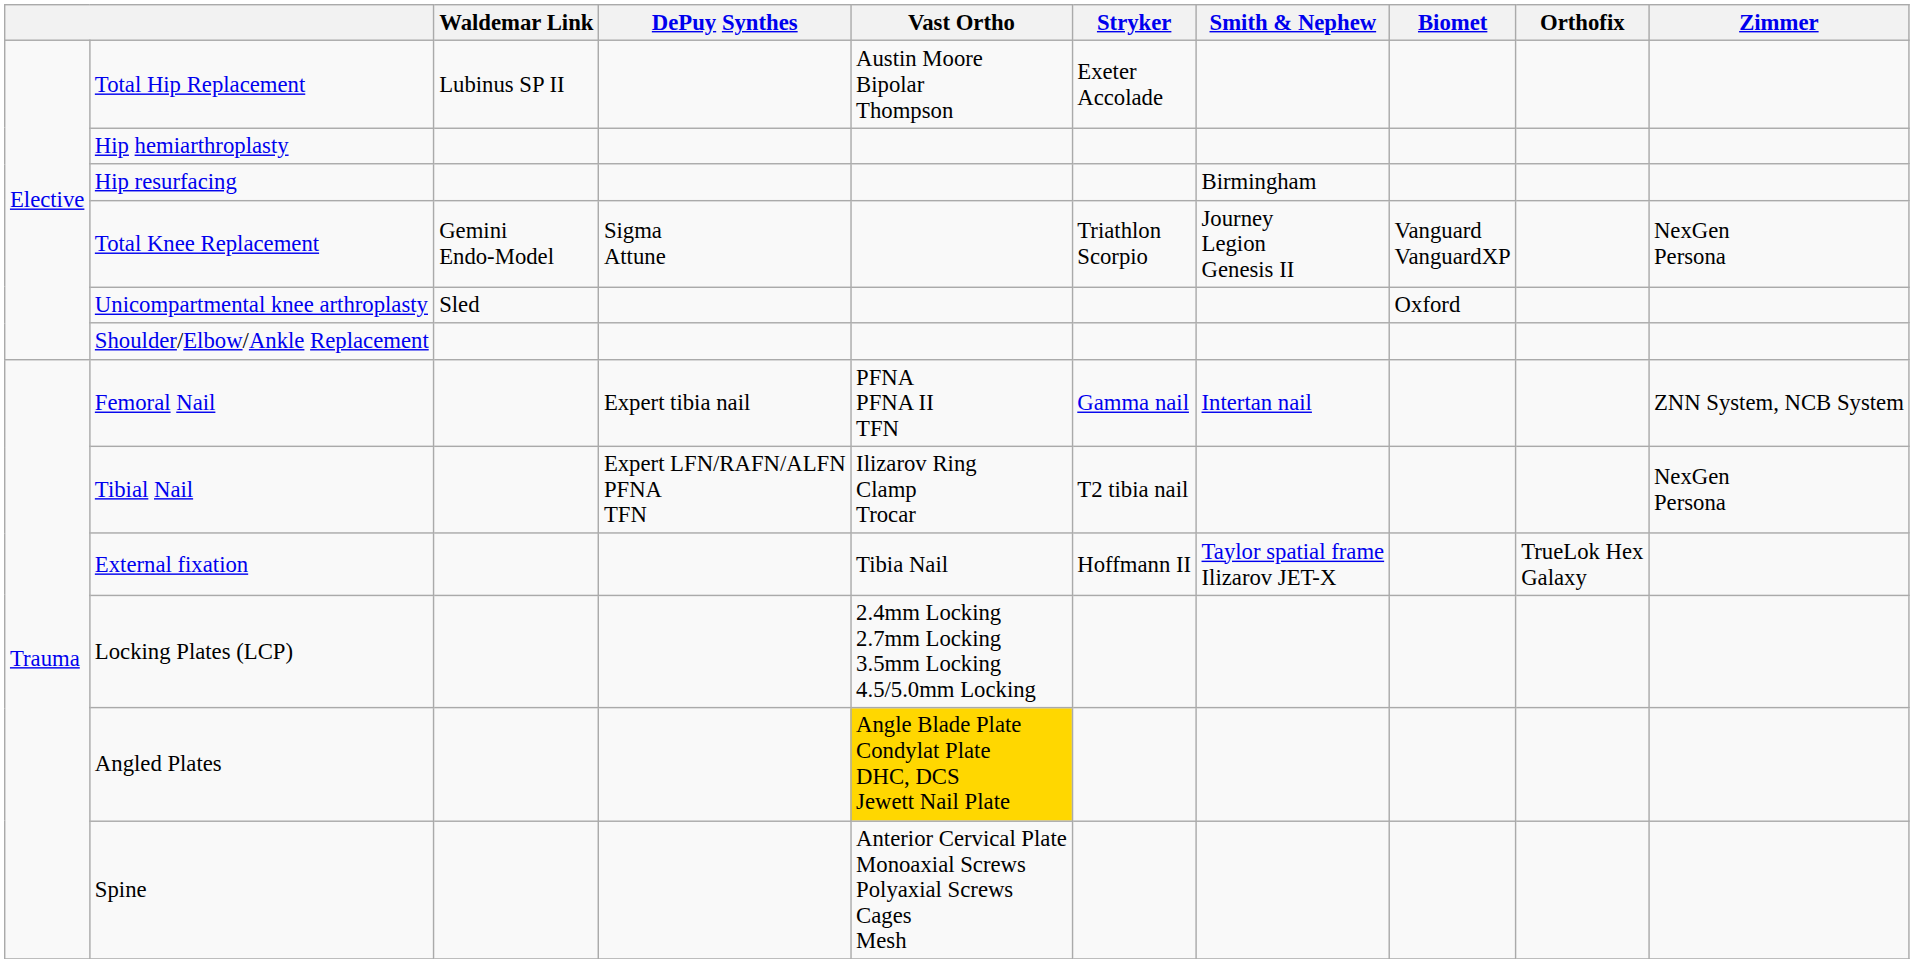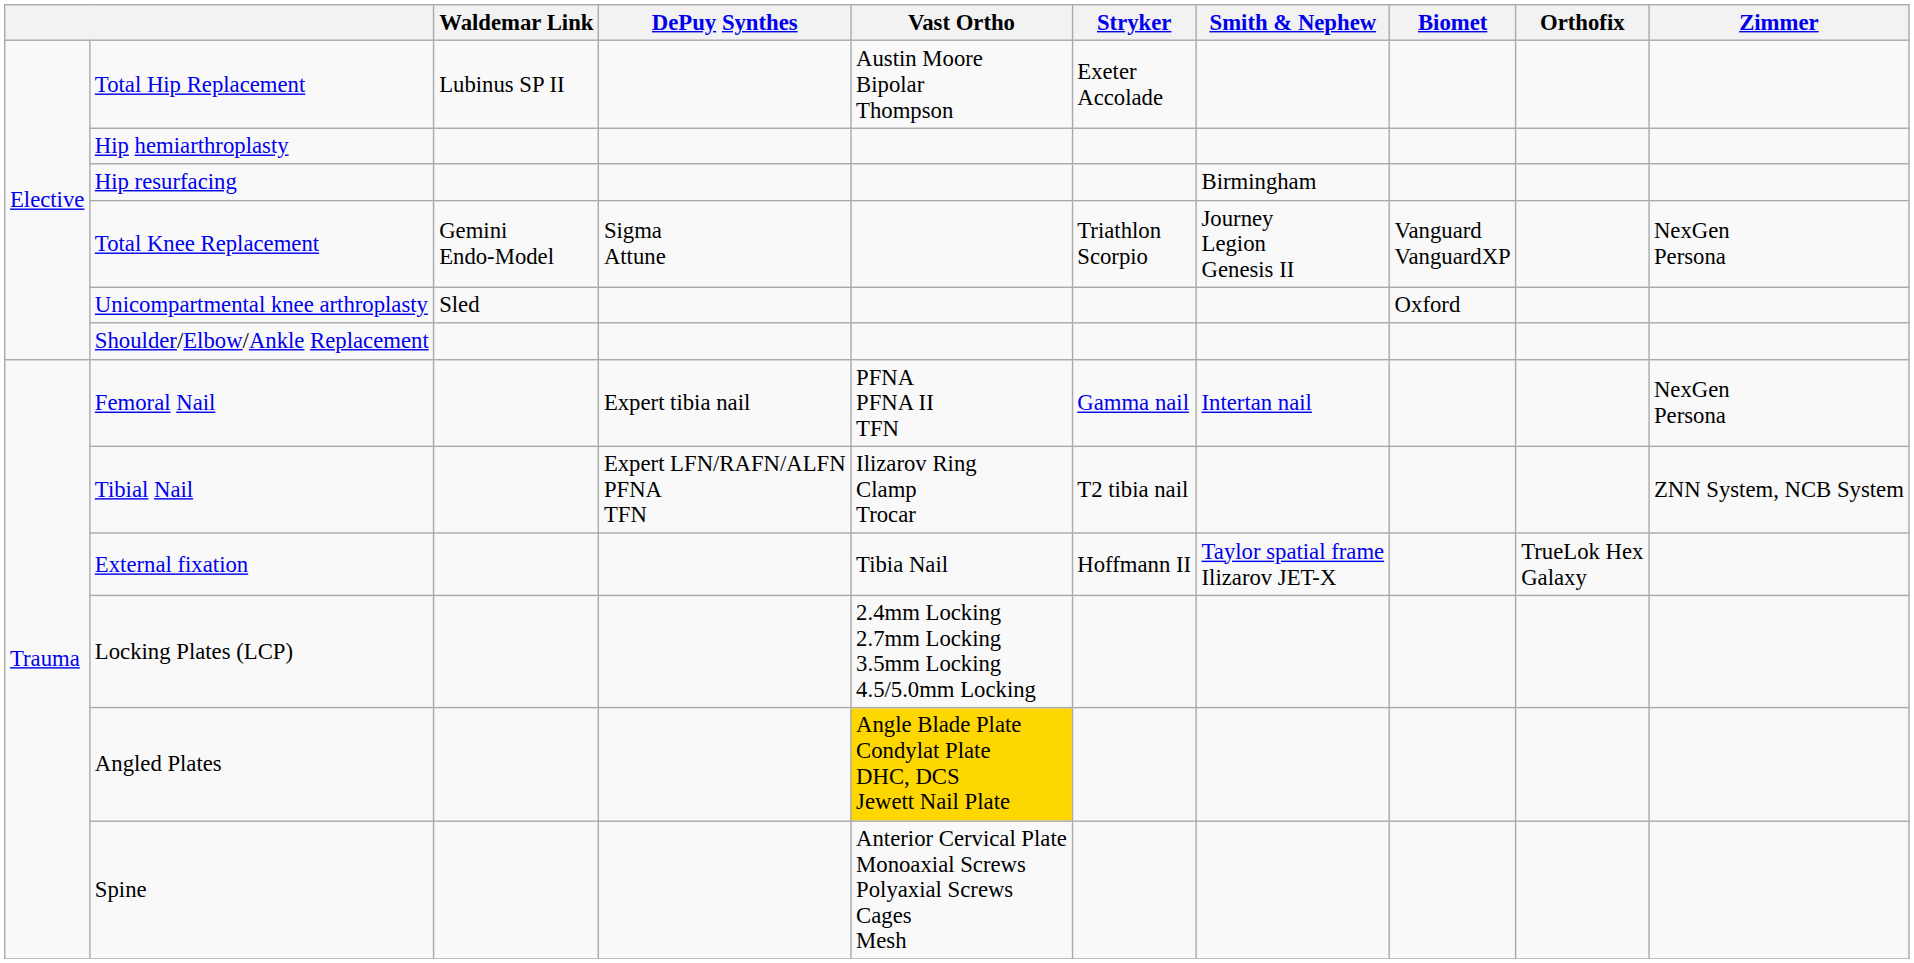Femoral Nail | Zimmer: ZNN System, NCB System -> NexGen Persona
Tibial Nail | Zimmer: NexGen Persona -> ZNN System, NCB System
